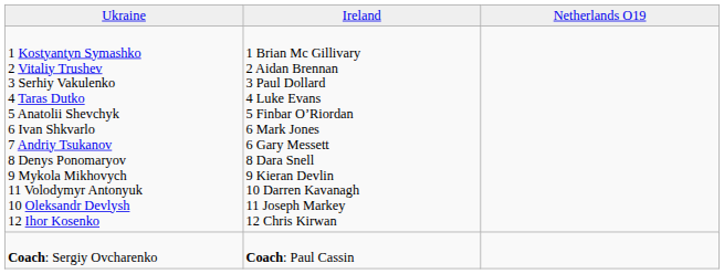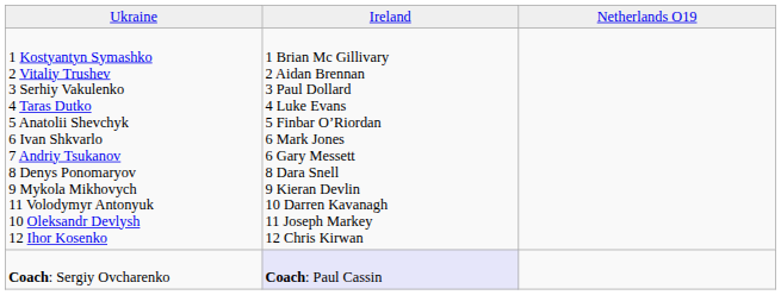Coach: Sergiy Ovcharenko | column 2: no background -> lavender background
